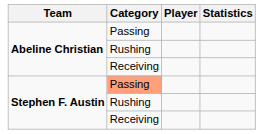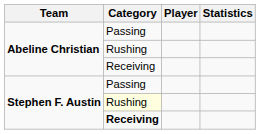Stephen F. Austin / Passing | Category: lightsalmon background -> no background
Stephen F. Austin / Rushing | Category: no background -> lightyellow background
Stephen F. Austin / Receiving | Category: normal -> bold
